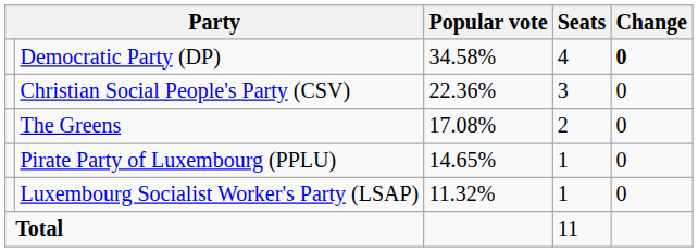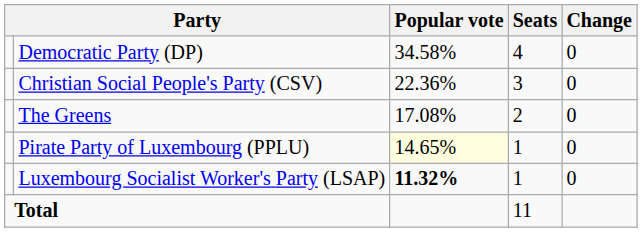Democratic Party (DP) | Change: bold -> normal
Pirate Party of Luxembourg (PPLU) | Popular vote: no background -> lightyellow background
Luxembourg Socialist Worker's Party (LSAP) | Popular vote: normal -> bold
